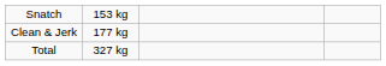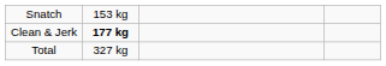Clean & Jerk | column 2: normal -> bold
